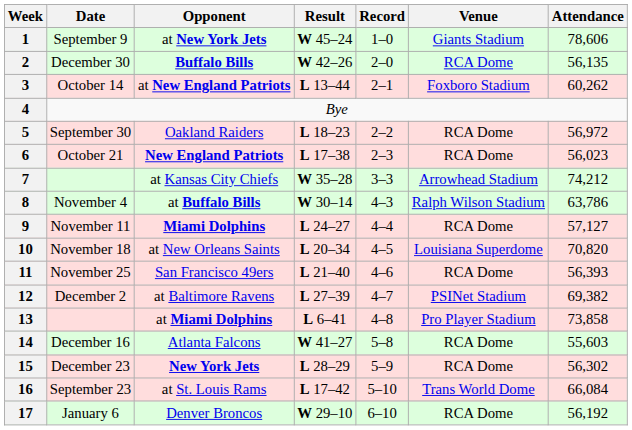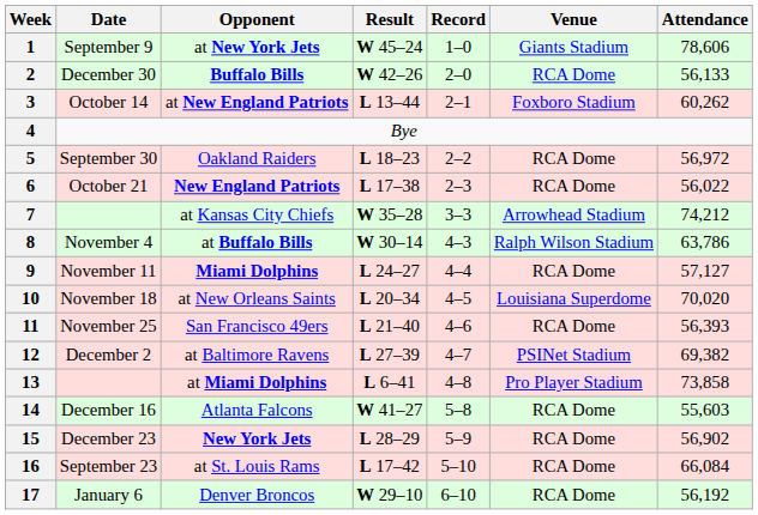2 | Attendance: 56,135 -> 56,133
6 | Attendance: 56,023 -> 56,022
10 | Attendance: 70,820 -> 70,020
15 | Attendance: 56,302 -> 56,902
16 | Venue: Trans World Dome -> RCA Dome
